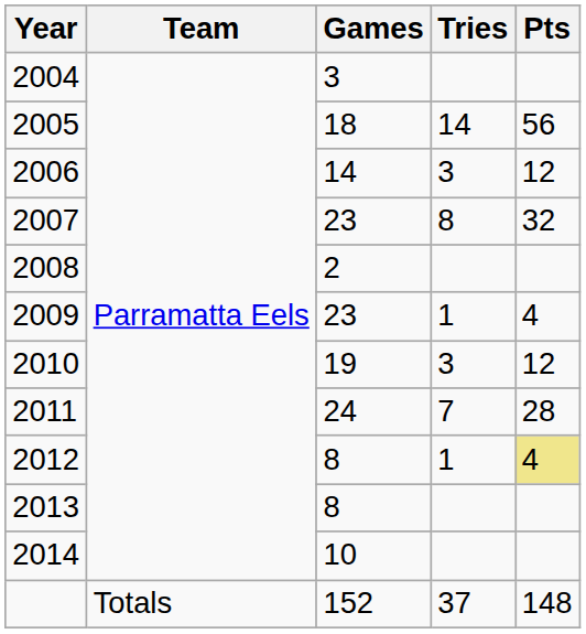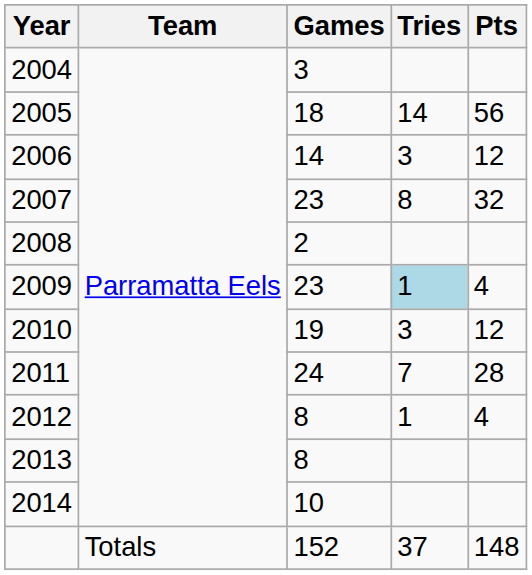2009 | Tries: no background -> lightblue background
2012 | Pts: khaki background -> no background
